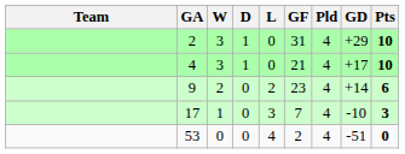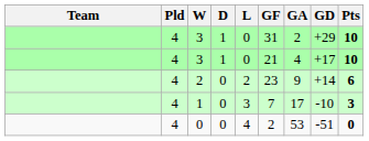columns swapped: Pld <-> GA
